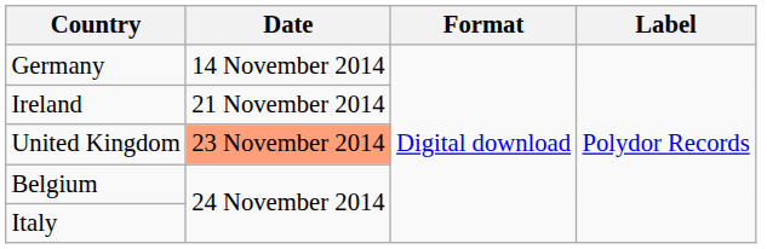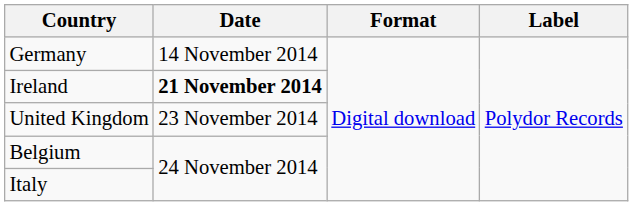Ireland | Date: normal -> bold
United Kingdom | Date: lightsalmon background -> no background
